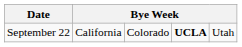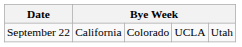September 22 | column 4: bold -> normal
